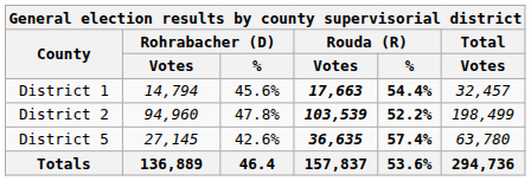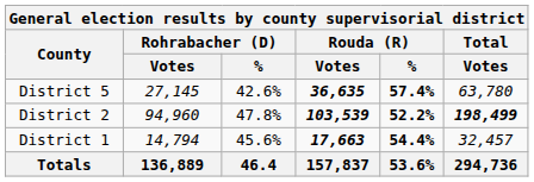rows swapped: District 1 <-> District 5
District 2 | Total / Votes: normal -> bold
